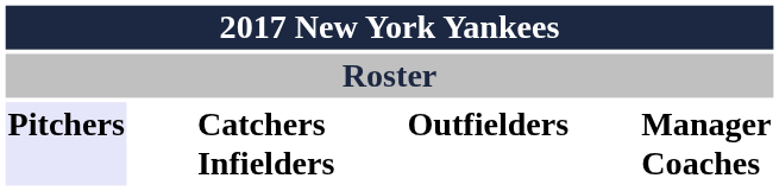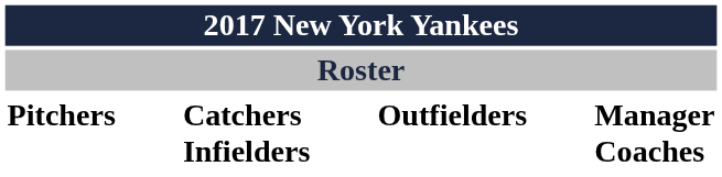Pitchers | column 1: lavender background -> no background
